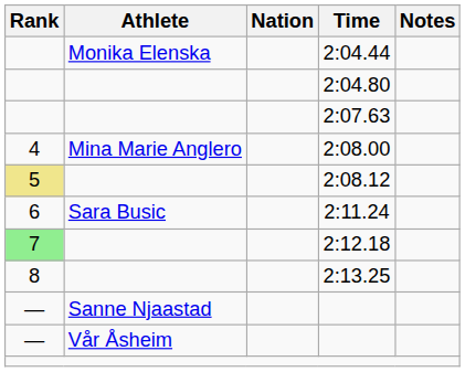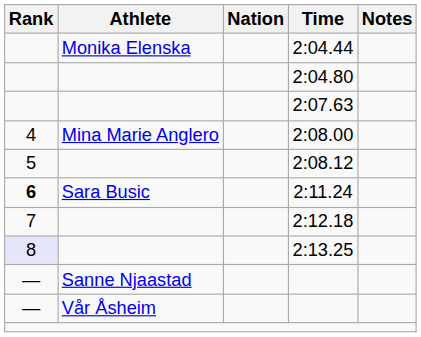2:08.12 | Rank: khaki background -> no background
2:11.24 | Rank: normal -> bold
2:12.18 | Rank: lightgreen background -> no background
2:13.25 | Rank: no background -> lavender background
